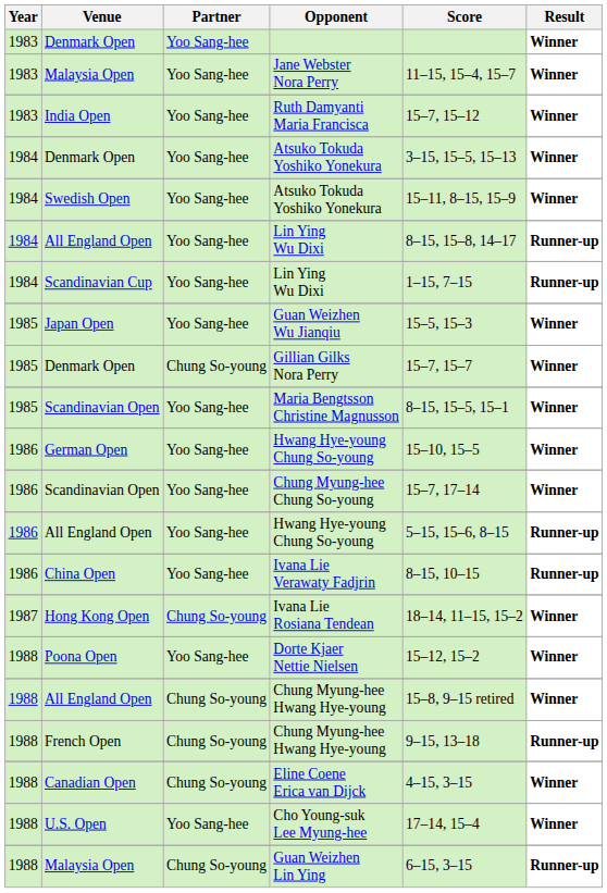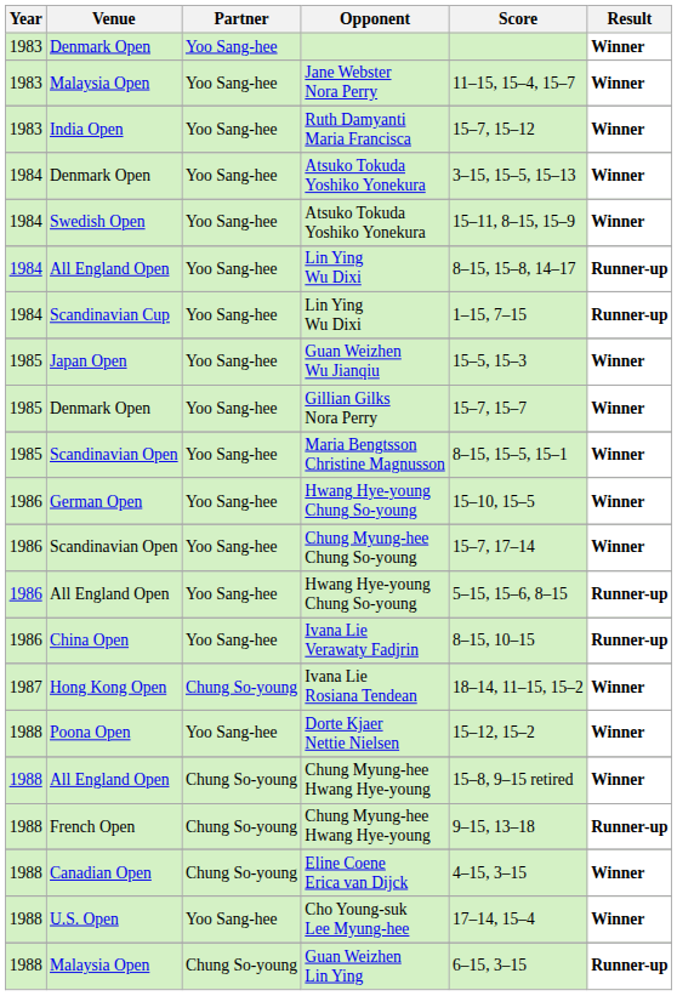Gillian Gilks Nora Perry | Partner: Chung So-young -> Yoo Sang-hee
